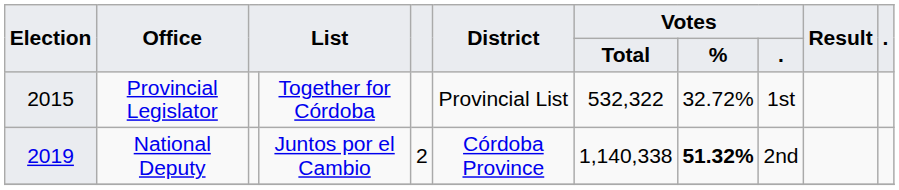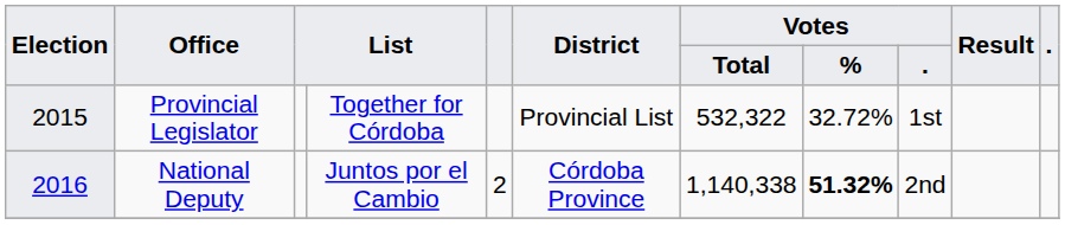National Deputy | Election: 2019 -> 2016
